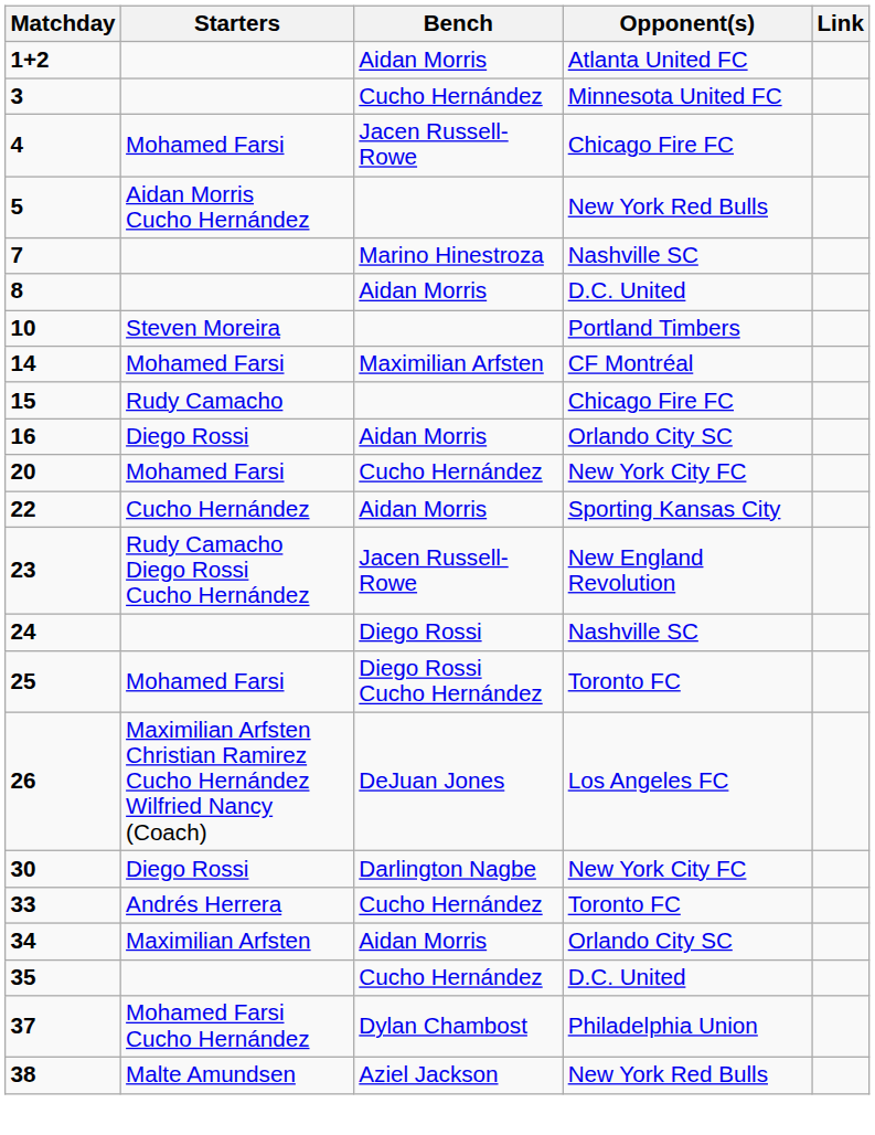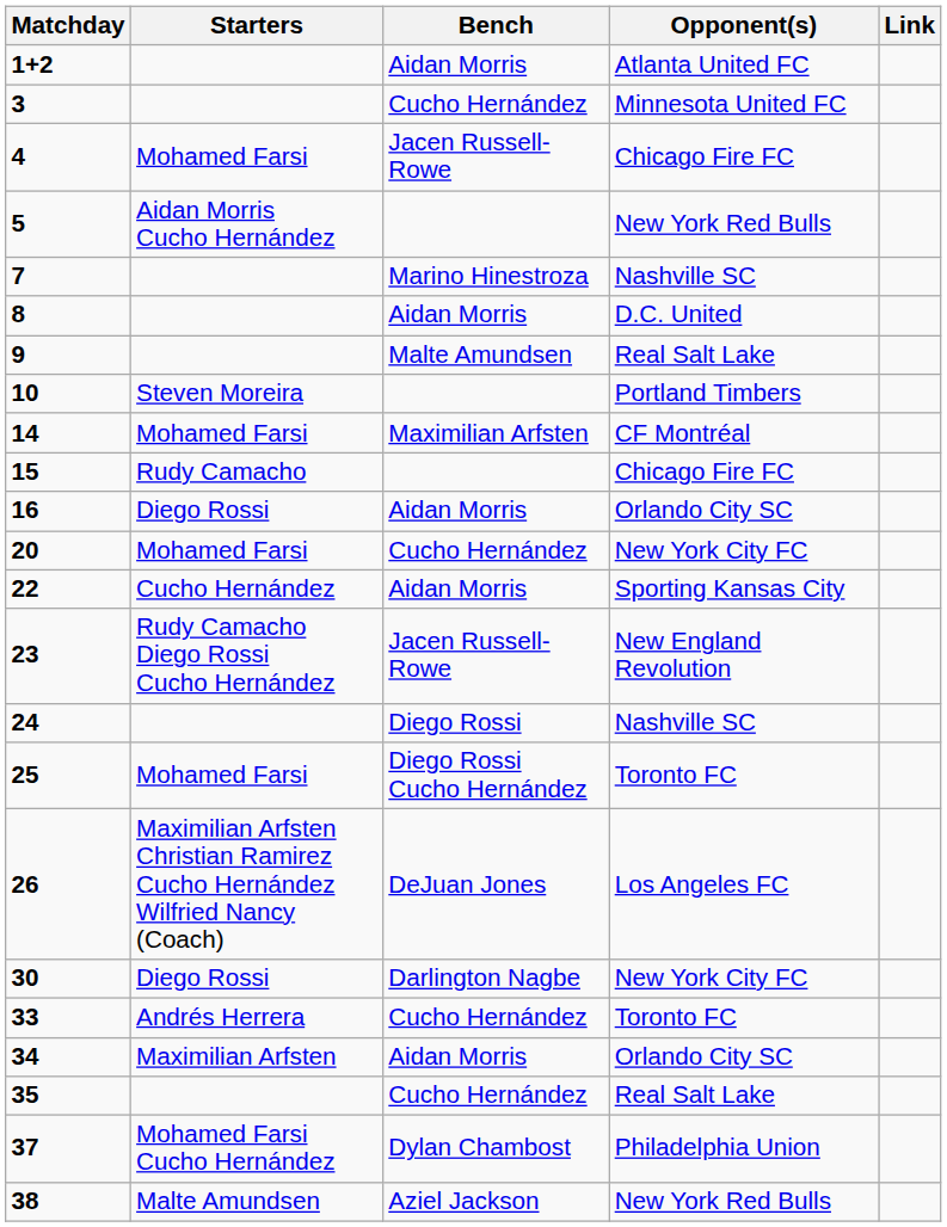+ row: 9 | Malte Amundsen | Real Salt Lake
35 | Opponent(s): D.C. United -> Real Salt Lake
